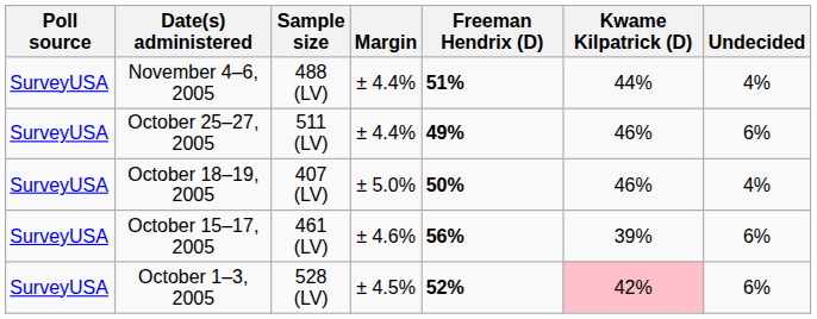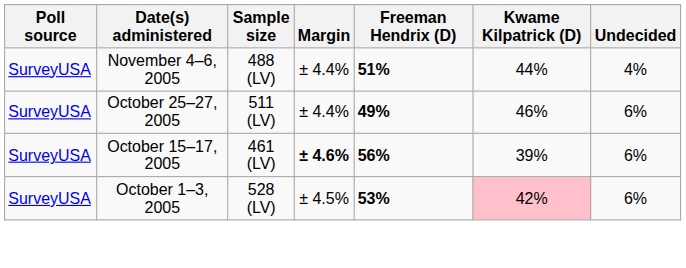- row: SurveyUSA | October 18–19, 2005 | 407 (LV) | ± 5.0% | 50% | 46% | 4%
October 15–17, 2005 | Margin: normal -> bold
October 1–3, 2005 | Freeman Hendrix (D): 52% -> 53%
